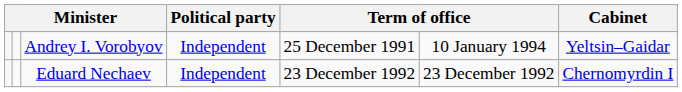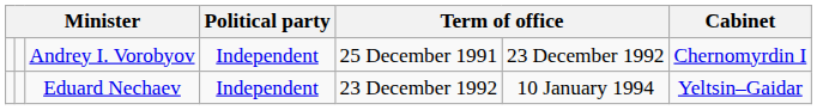Andrey I. Vorobyov | column 6: 10 January 1994 -> 23 December 1992
Andrey I. Vorobyov | column 7: Yeltsin–Gaidar -> Chernomyrdin I
Eduard Nechaev | column 6: 23 December 1992 -> 10 January 1994
Eduard Nechaev | column 7: Chernomyrdin I -> Yeltsin–Gaidar
